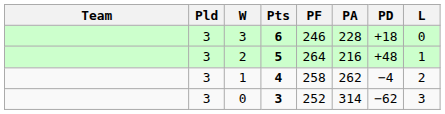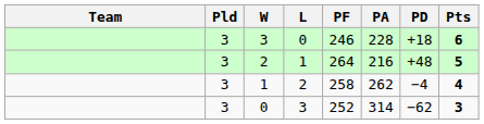columns swapped: L <-> Pts
